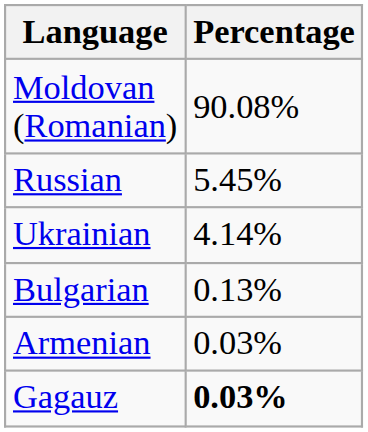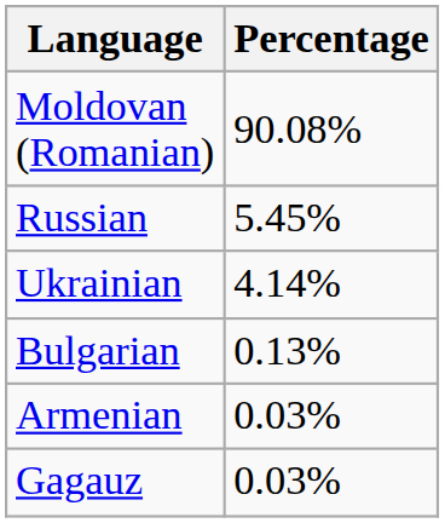Gagauz | Percentage: bold -> normal
